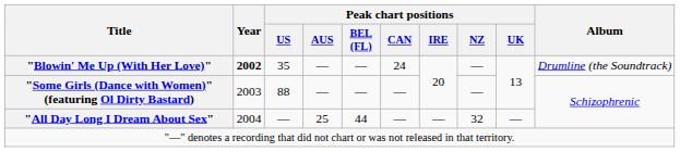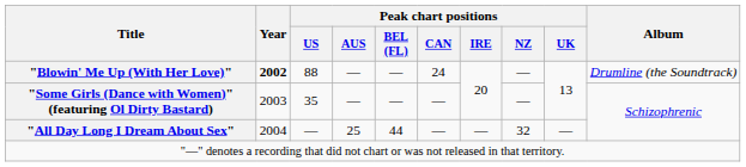"Blowin' Me Up (With Her Love)" | Peak chart positions / US: 35 -> 88
"Some Girls (Dance with Women)" (featuring Ol Dirty Bastard) | Peak chart positions / US: 88 -> 35
